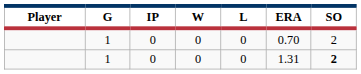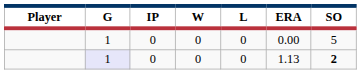row 2 | ERA: 0.70 -> 0.00
row 2 | SO: 2 -> 5
row 3 | G: no background -> lavender background
row 3 | ERA: 1.31 -> 1.13
